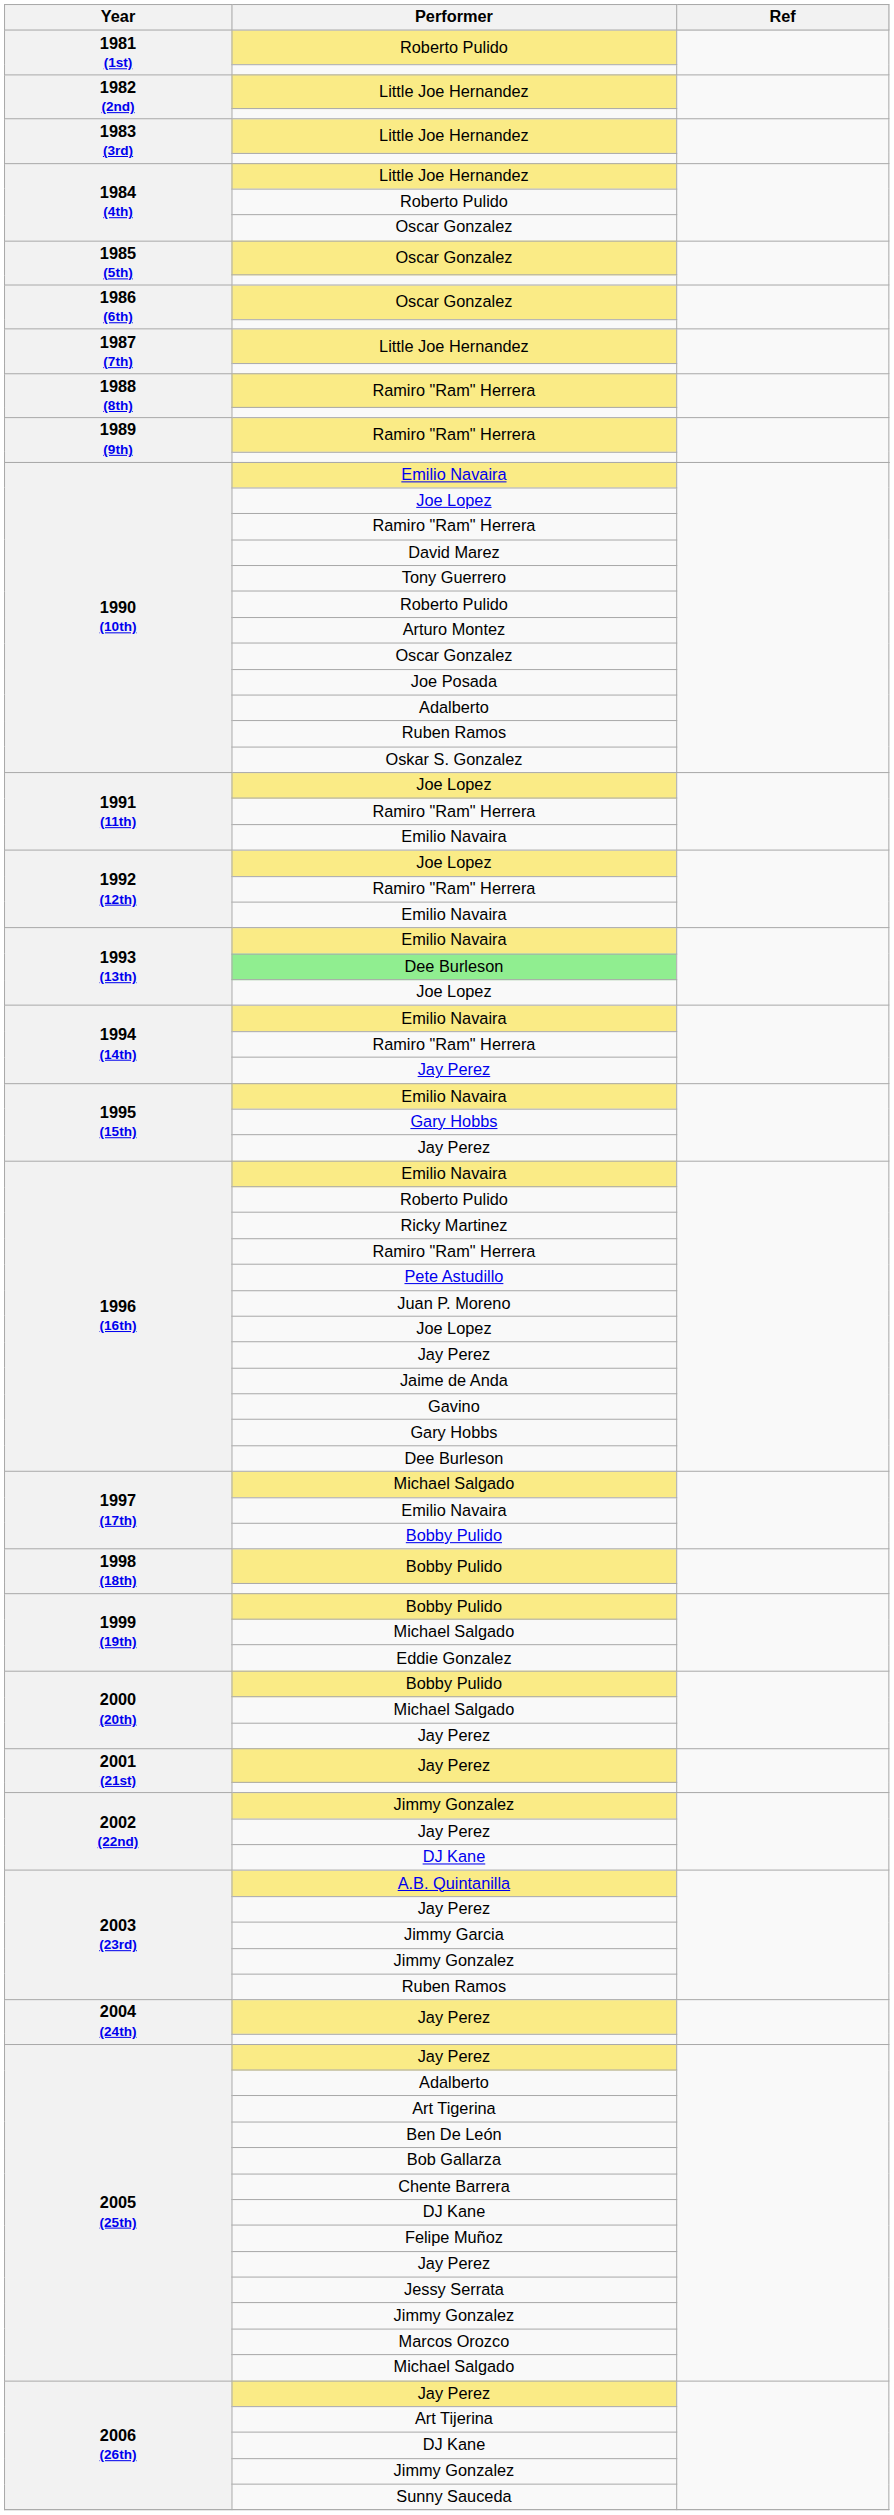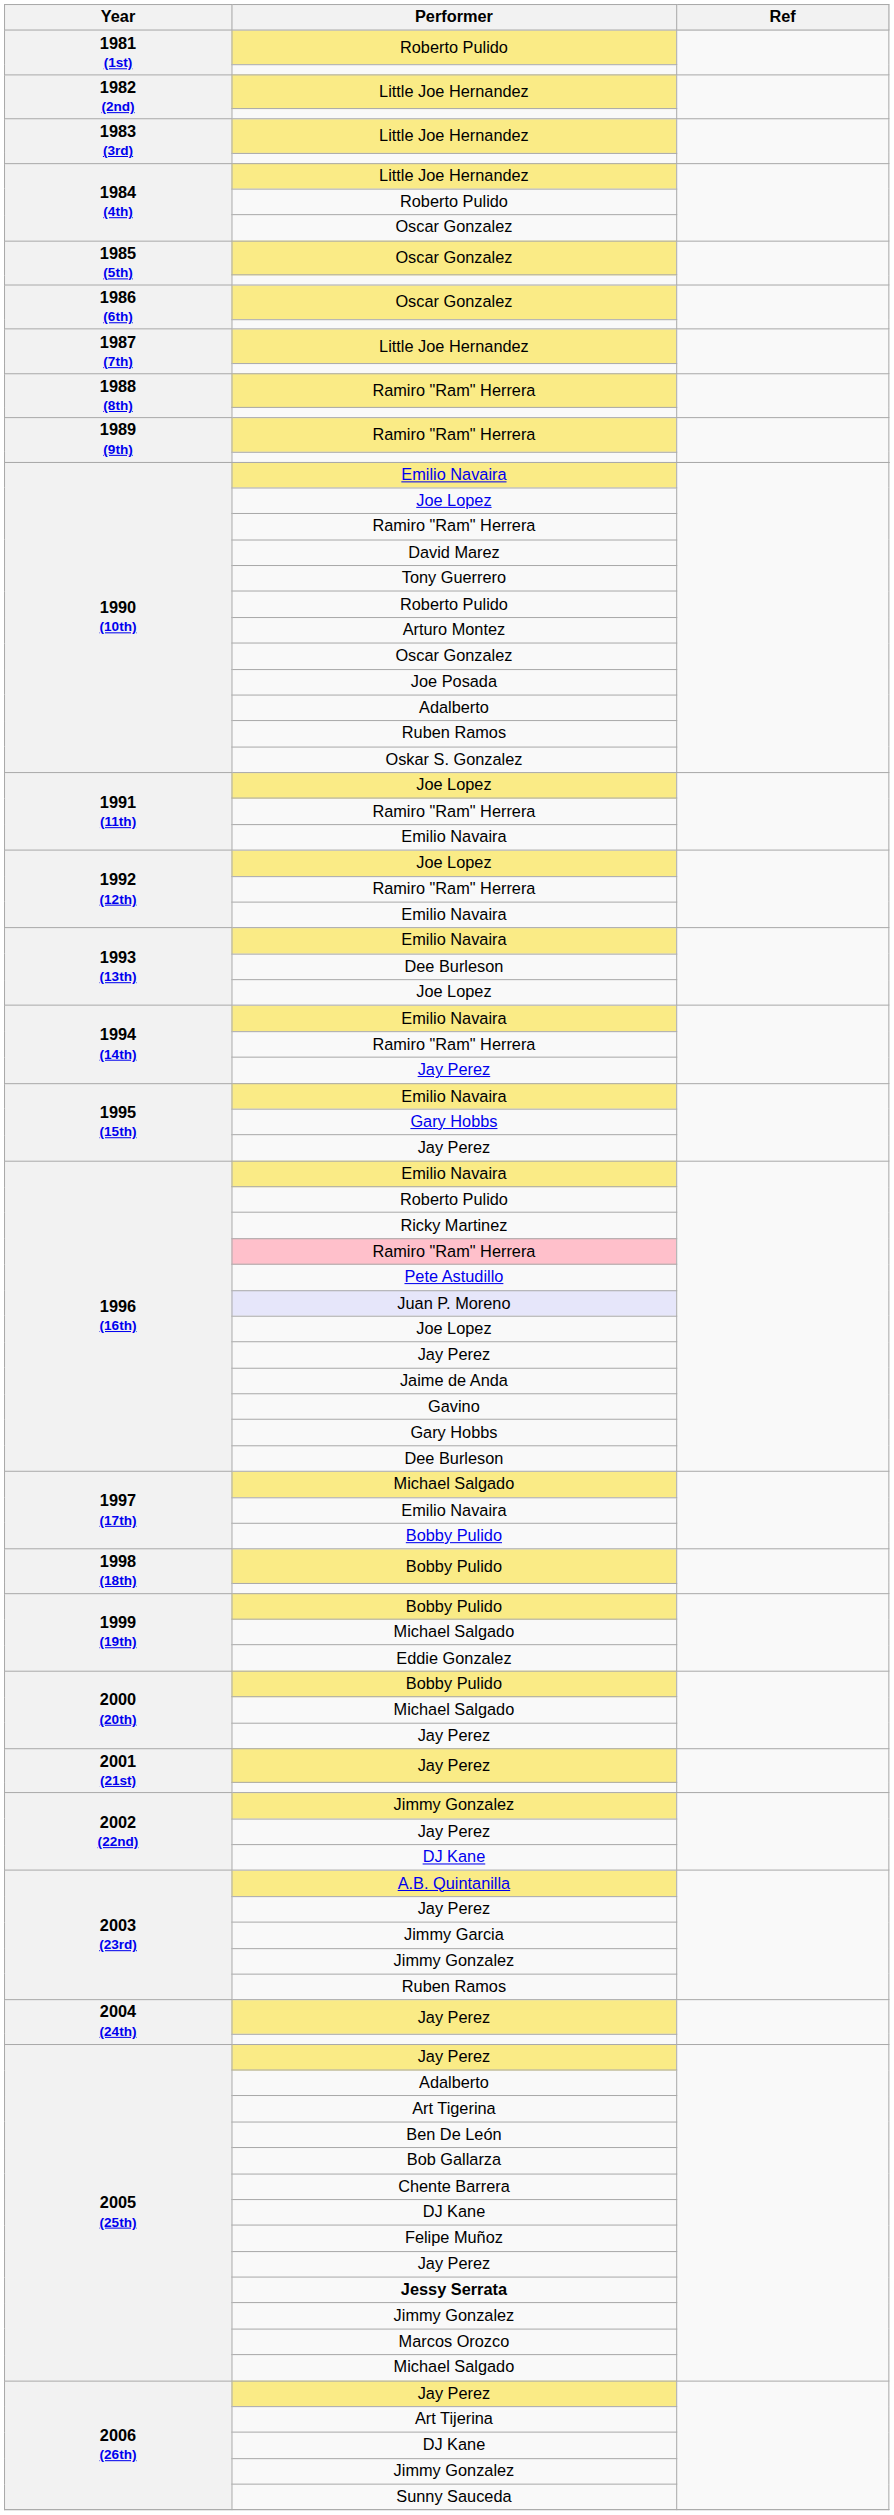1993 (13th) / Dee Burleson | Performer: lightgreen background -> no background
1996 (16th) / Ramiro "Ram" Herrera | Performer: no background -> pink background
Juan P. Moreno | Performer: no background -> lavender background
Jessy Serrata | Performer: normal -> bold
